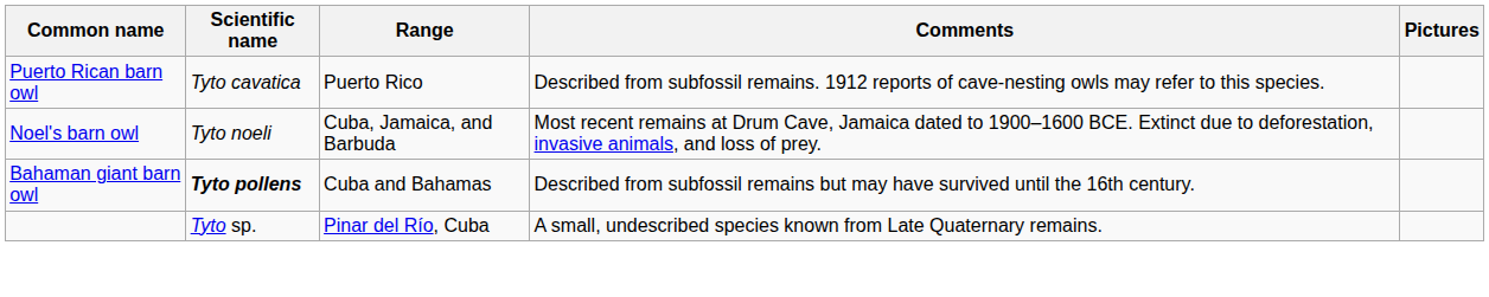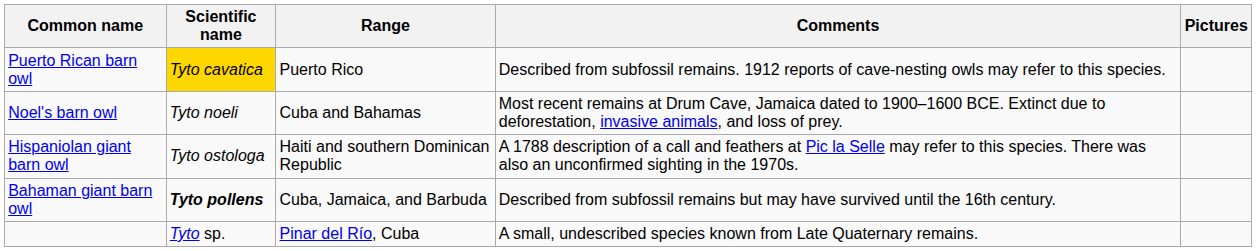Puerto Rican barn owl | Scientific name: no background -> gold background
Noel's barn owl | Range: Cuba, Jamaica, and Barbuda -> Cuba and Bahamas
+ row: Hispaniolan giant barn owl | Tyto ostologa | Haiti and southern Dominican Republic | A 1788 description of a call and feathers at Pic la Selle may refer to this species. There was also an unconfirmed sighting in the 1970s.
Bahaman giant barn owl | Range: Cuba and Bahamas -> Cuba, Jamaica, and Barbuda
